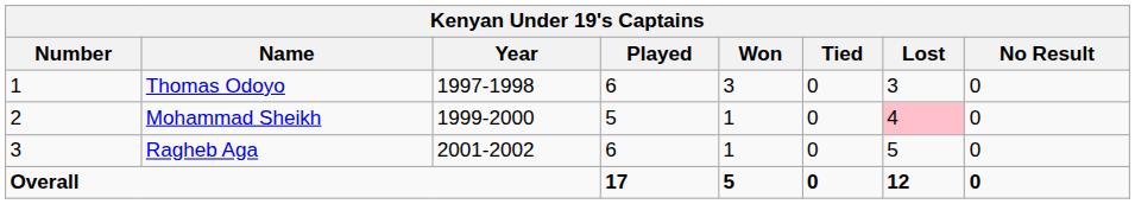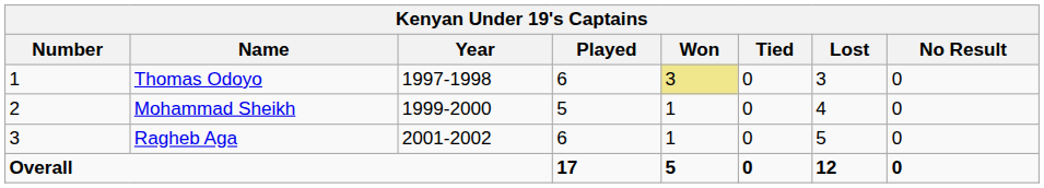Thomas Odoyo | Won: no background -> khaki background
Mohammad Sheikh | Lost: pink background -> no background
